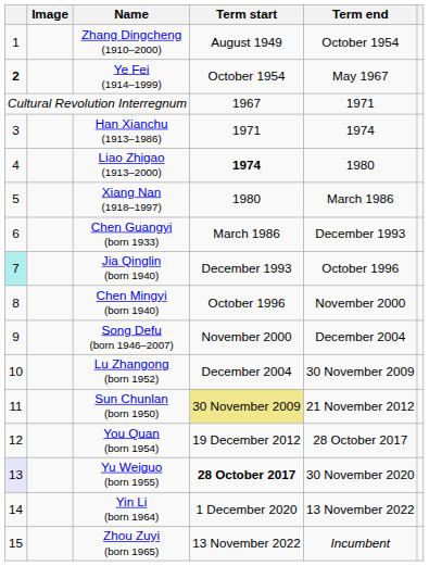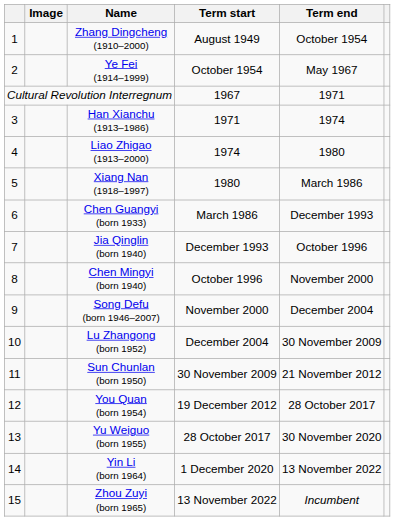Ye Fei (1914–1999) | column 1: bold -> normal
Liao Zhigao (1913–2000) | Term start: bold -> normal
Jia Qinglin (born 1940) | column 1: paleturquoise background -> no background
Sun Chunlan (born 1950) | Term start: khaki background -> no background
Yu Weiguo (born 1955) | column 1: lavender background -> no background
Yu Weiguo (born 1955) | Term start: bold -> normal
